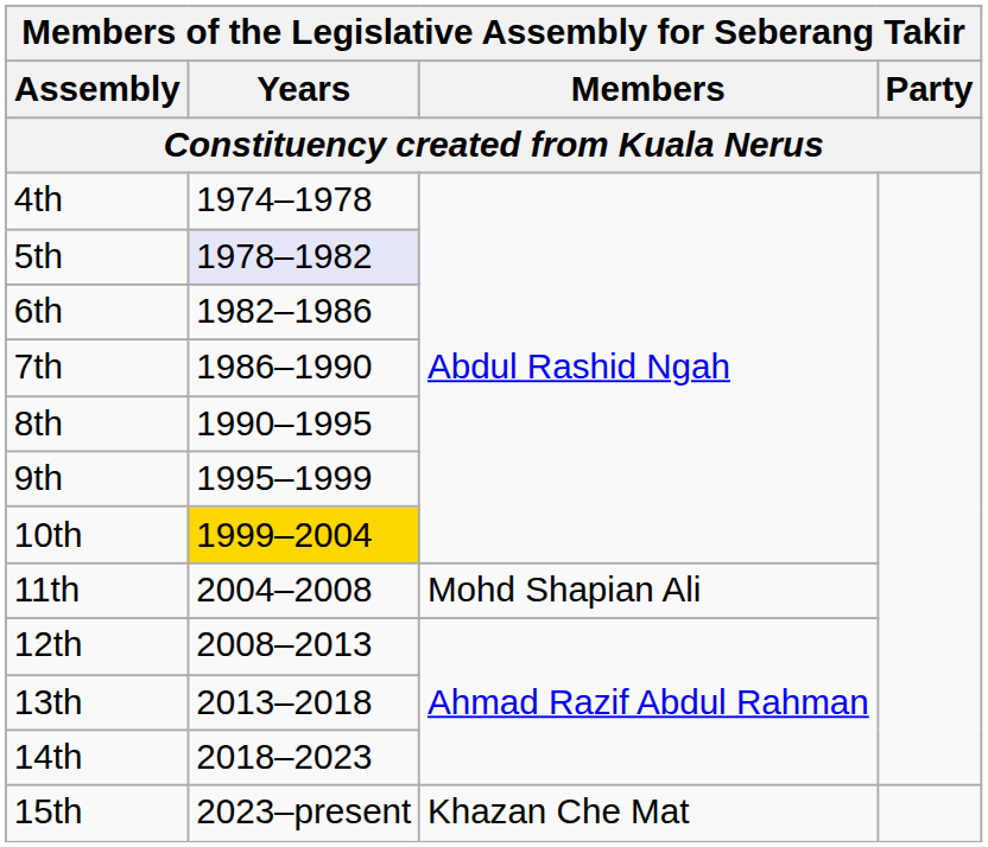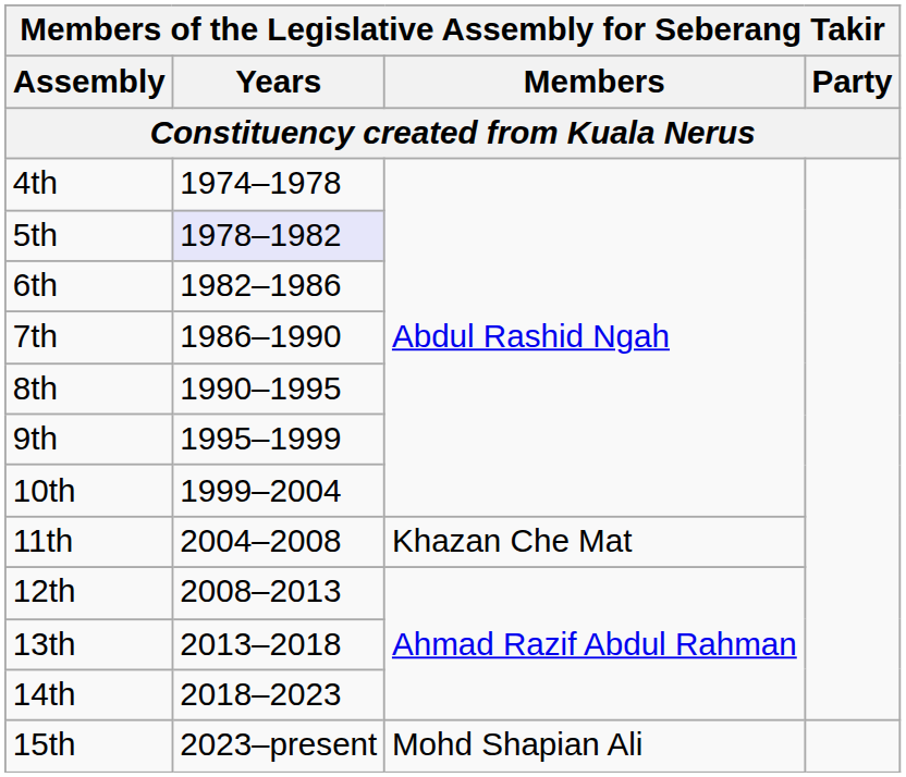10th | Years: gold background -> no background
11th | Members: Mohd Shapian Ali -> Khazan Che Mat
15th | Members: Khazan Che Mat -> Mohd Shapian Ali
